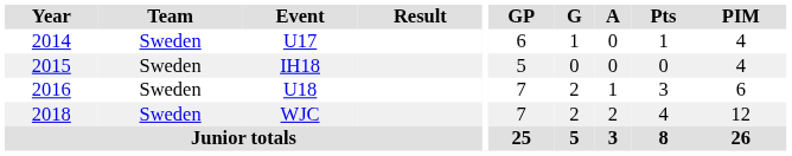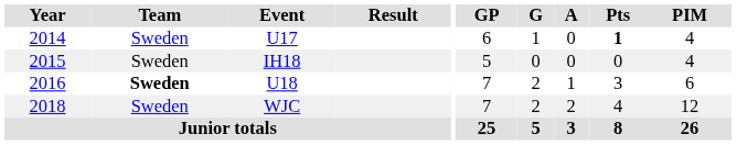U17 | Pts: normal -> bold
U18 | Team: normal -> bold
